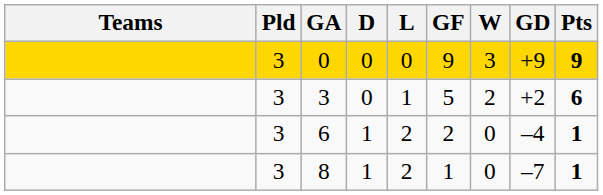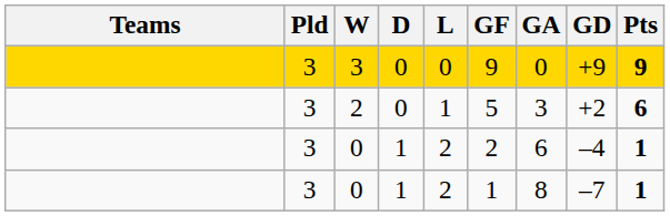columns swapped: W <-> GA
